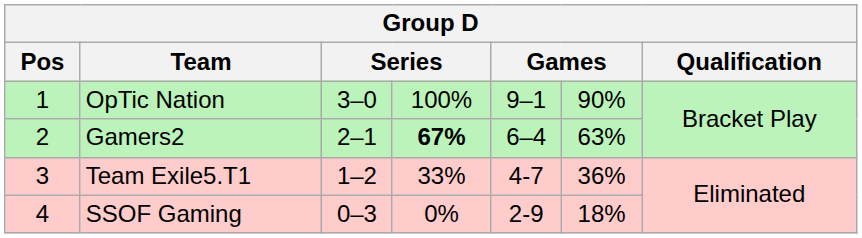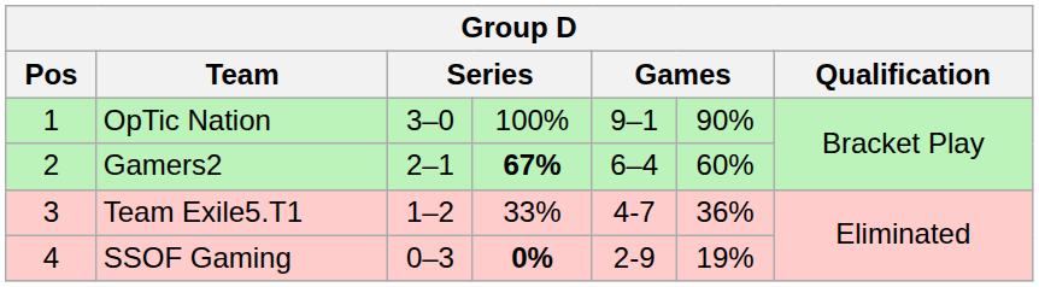Gamers2 | column 6: 63% -> 60%
SSOF Gaming | column 4: normal -> bold
SSOF Gaming | column 6: 18% -> 19%
